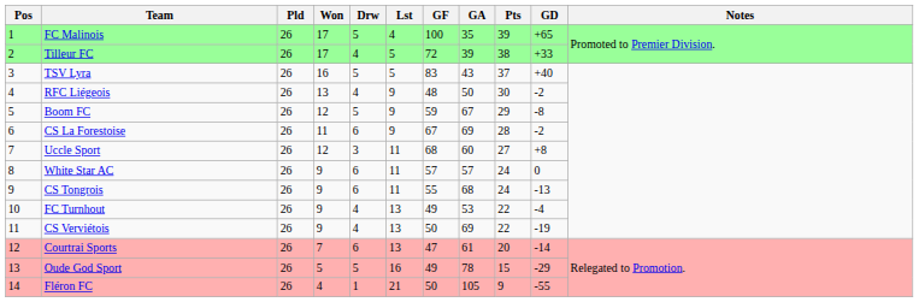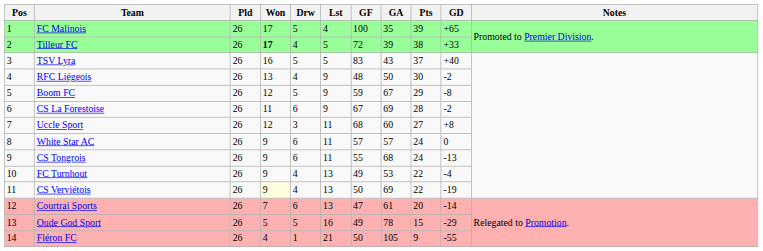Tilleur FC | Won: normal -> bold
CS Verviétois | Won: no background -> lightyellow background
